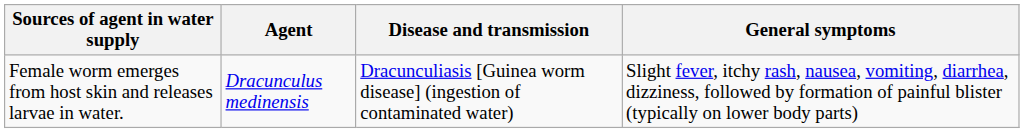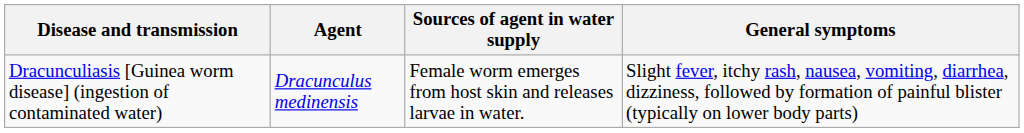columns swapped: Disease and transmission <-> Sources of agent in water supply
